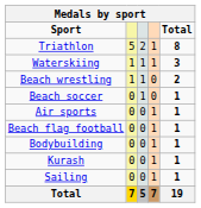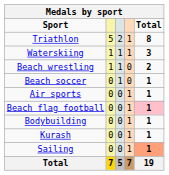Beach flag football | Total: no background -> pink background
Sailing | Total: no background -> lightsalmon background
